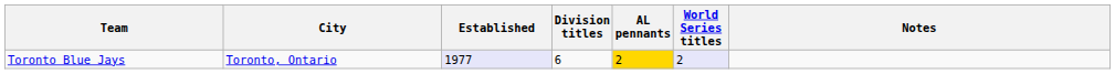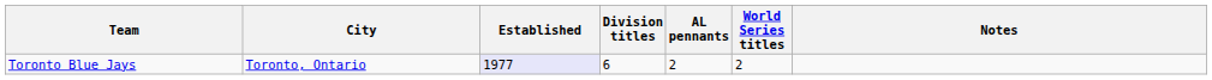Toronto Blue Jays | AL pennants: gold background -> no background
Toronto Blue Jays | World Series titles: lavender background -> no background
